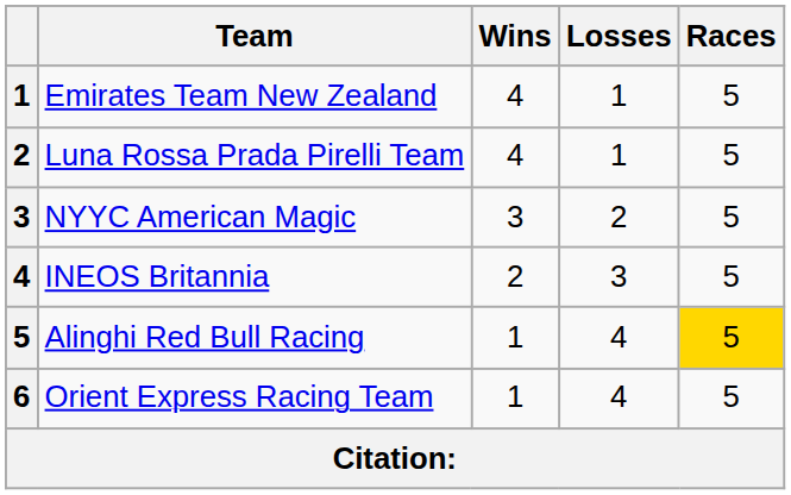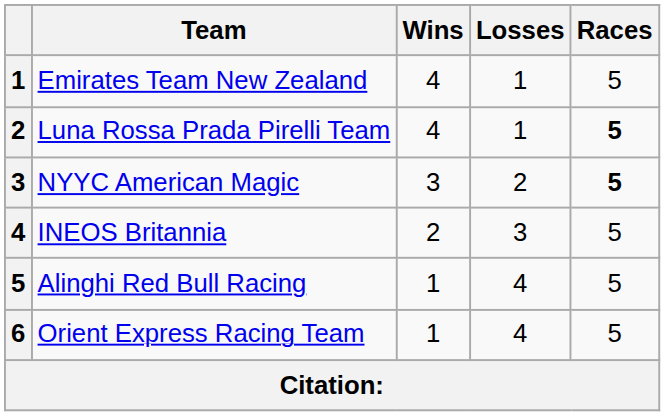Luna Rossa Prada Pirelli Team | Races: normal -> bold
NYYC American Magic | Races: normal -> bold
Alinghi Red Bull Racing | Races: gold background -> no background
